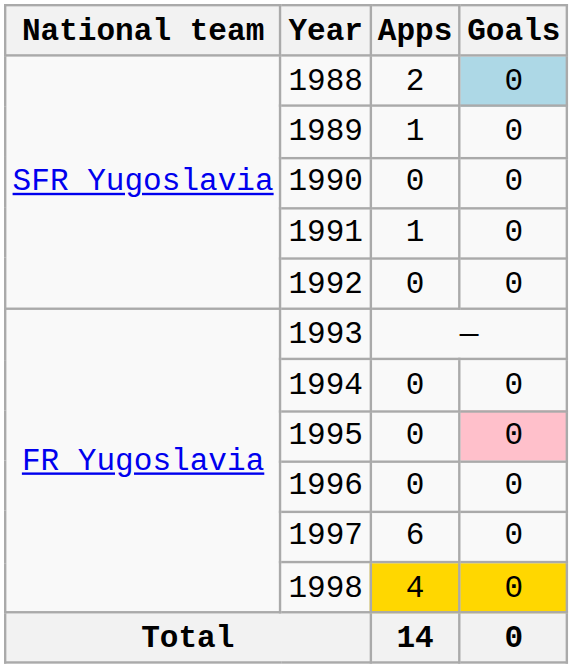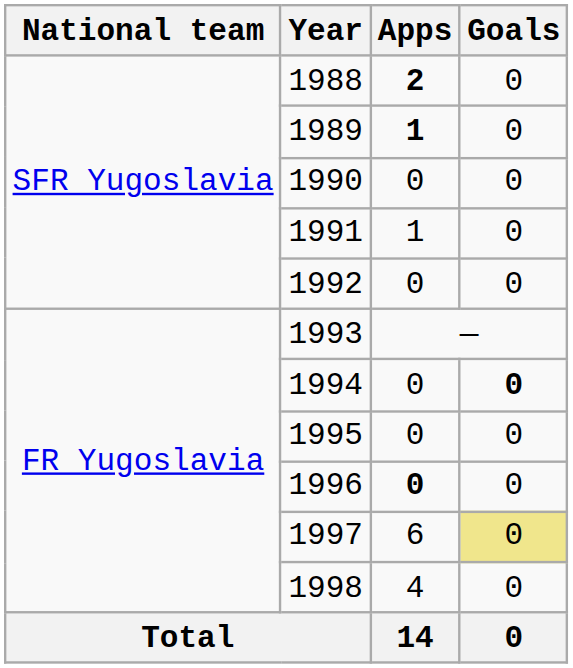1988 | Apps: normal -> bold
1988 | Goals: lightblue background -> no background
1989 | Apps: normal -> bold
1994 | Goals: normal -> bold
1995 | Goals: pink background -> no background
1996 | Apps: normal -> bold
1997 | Goals: no background -> khaki background
1998 | Apps: gold background -> no background
1998 | Goals: gold background -> no background
